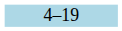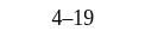row 1 | column 1: lightblue background -> no background
